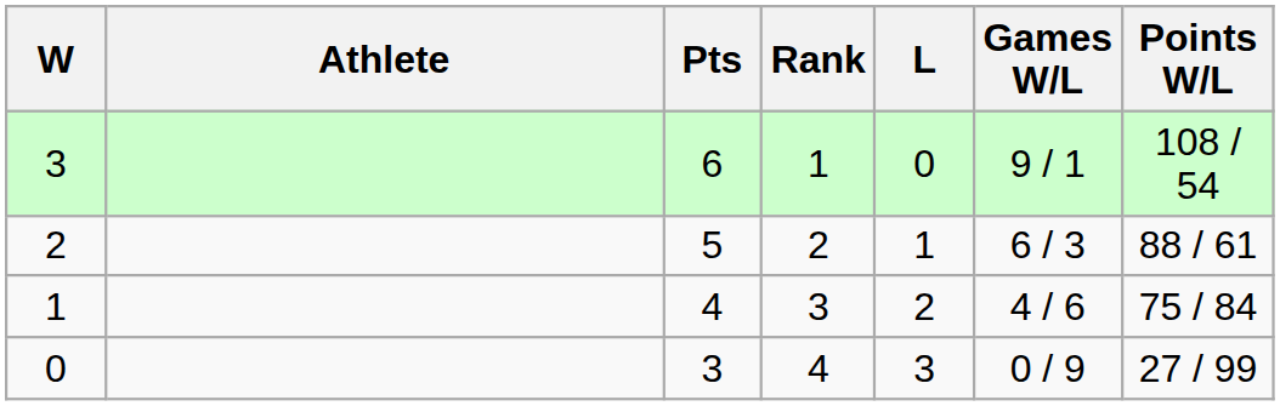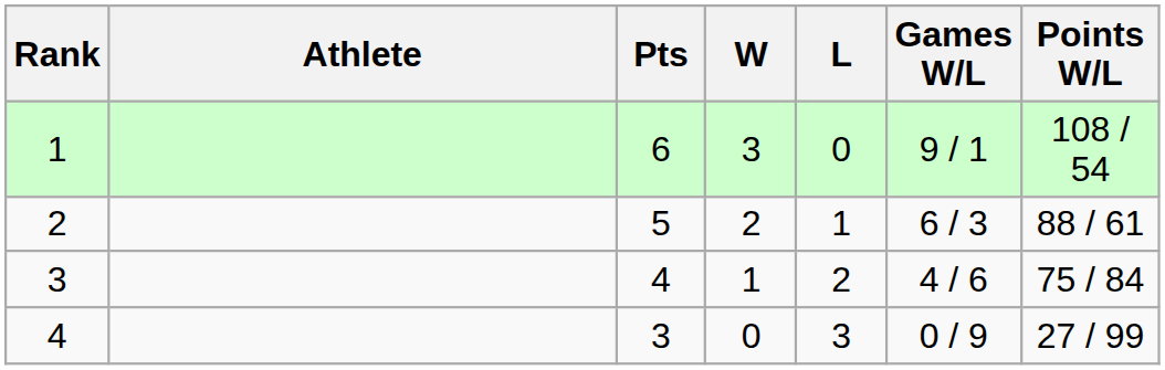columns swapped: Rank <-> W
